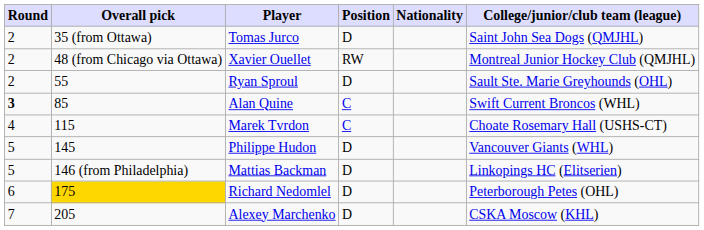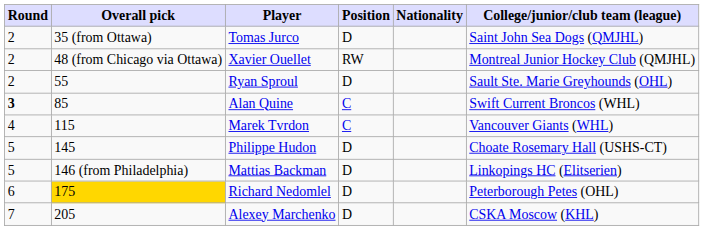Marek Tvrdon | College/junior/club team (league): Choate Rosemary Hall (USHS-CT) -> Vancouver Giants (WHL)
Philippe Hudon | College/junior/club team (league): Vancouver Giants (WHL) -> Choate Rosemary Hall (USHS-CT)
